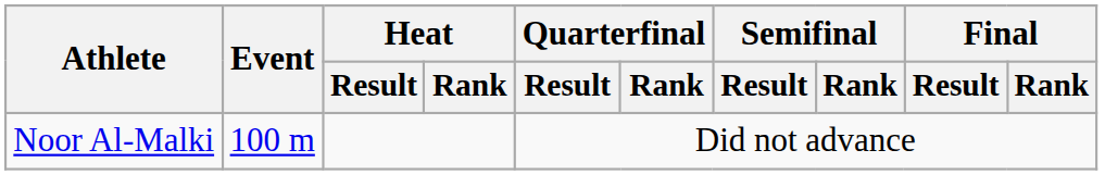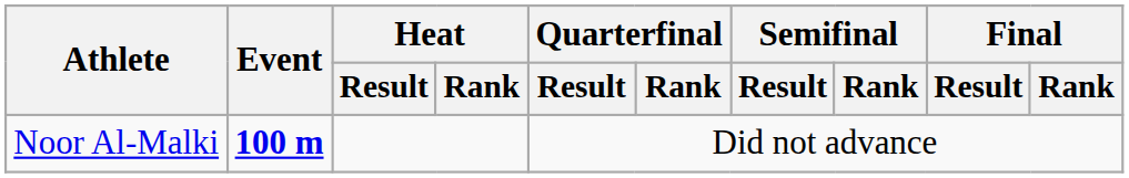Noor Al-Malki | Event: normal -> bold
